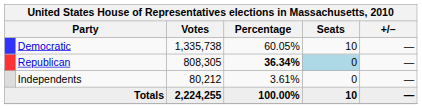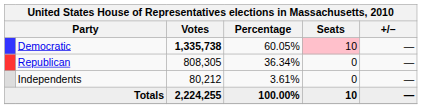Democratic | Votes: normal -> bold
Democratic | Seats: no background -> pink background
Republican | Percentage: bold -> normal
Republican | Seats: lightblue background -> no background
